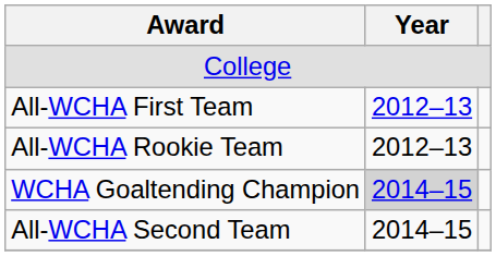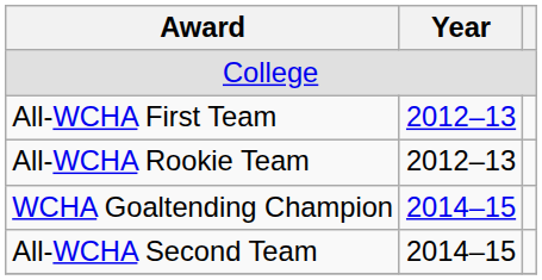WCHA Goaltending Champion | Year: lightgrey background -> no background
